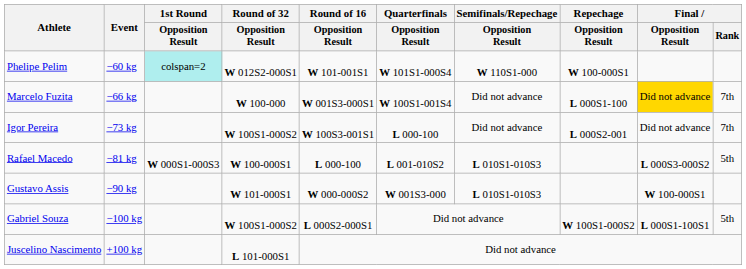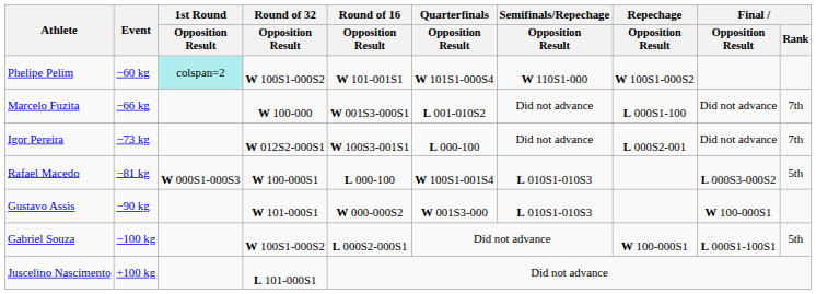Phelipe Pelim | Round of 32 / Opposition Result: W 012S2-000S1 -> W 100S1-000S2
Phelipe Pelim | Repechage / Opposition Result: W 100-000S1 -> W 100S1-000S2
Marcelo Fuzita | Quarterfinals / Opposition Result: W 100S1-001S4 -> L 001-010S2
Marcelo Fuzita | Final / Opposition Result: gold background -> no background
Igor Pereira | Round of 32 / Opposition Result: W 100S1-000S2 -> W 012S2-000S1
Rafael Macedo | Quarterfinals / Opposition Result: L 001-010S2 -> W 100S1-001S4
Gabriel Souza | Repechage / Opposition Result: W 100S1-000S2 -> W 100-000S1
